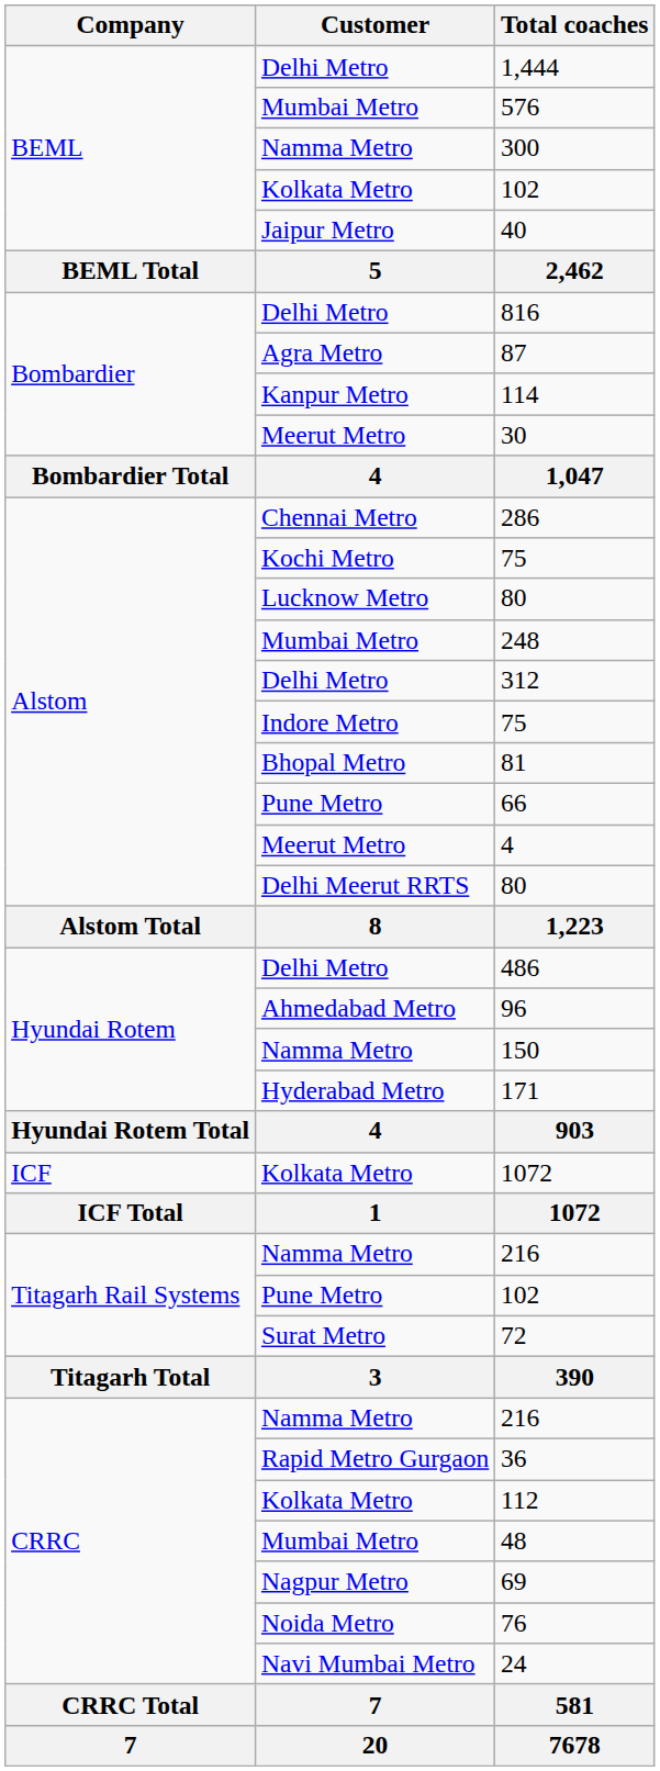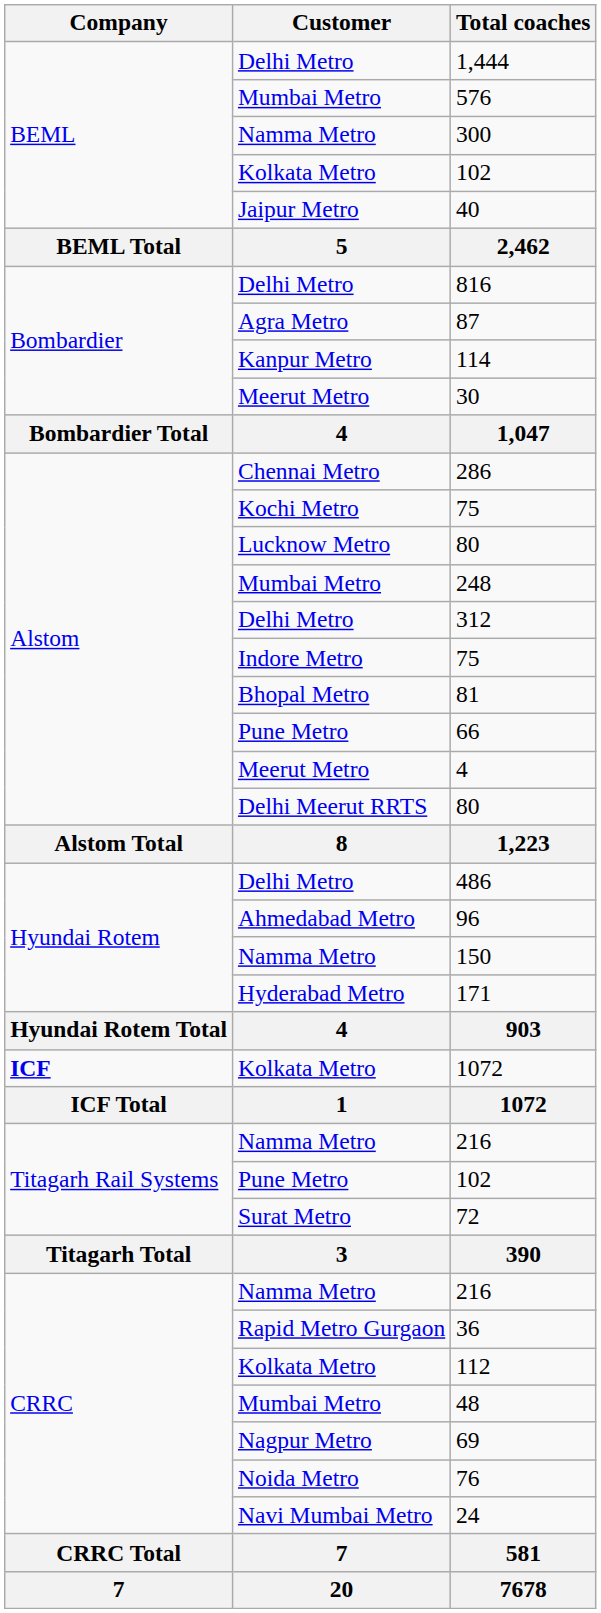Kolkata Metro / 1072 | Company: normal -> bold
